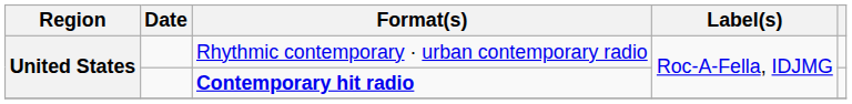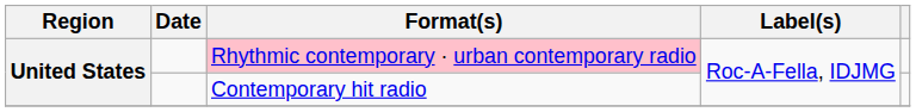Rhythmic contemporary · urban contemporary radio | Format(s): no background -> pink background
Contemporary hit radio | Format(s): bold -> normal
